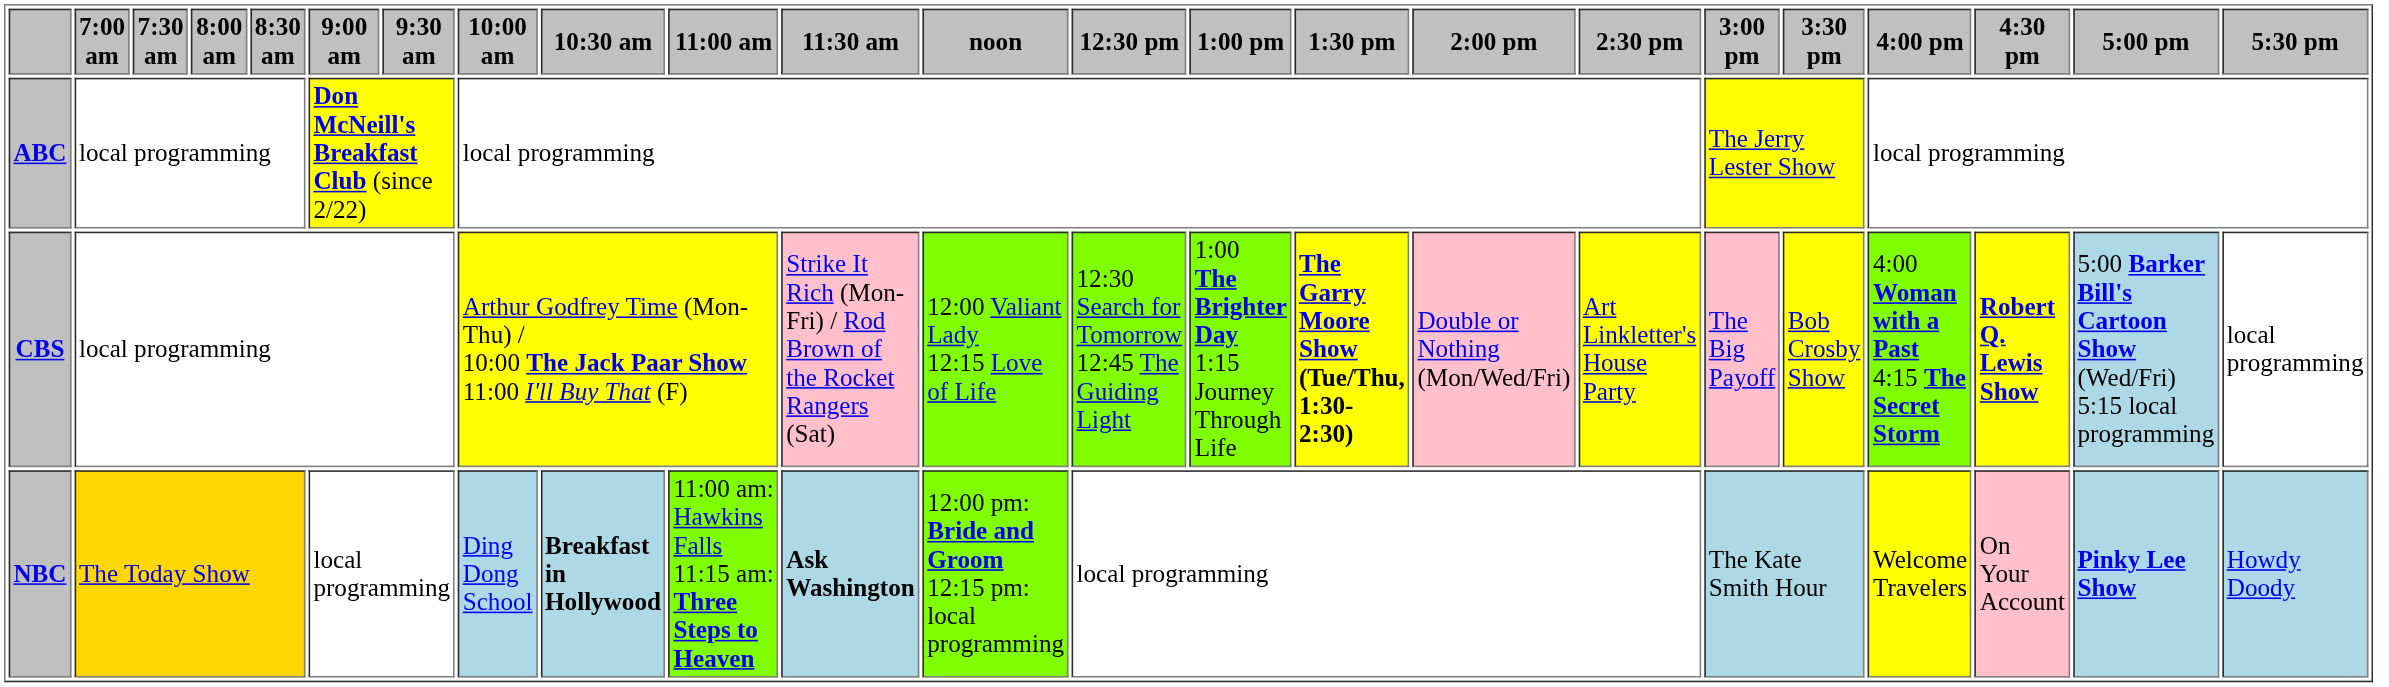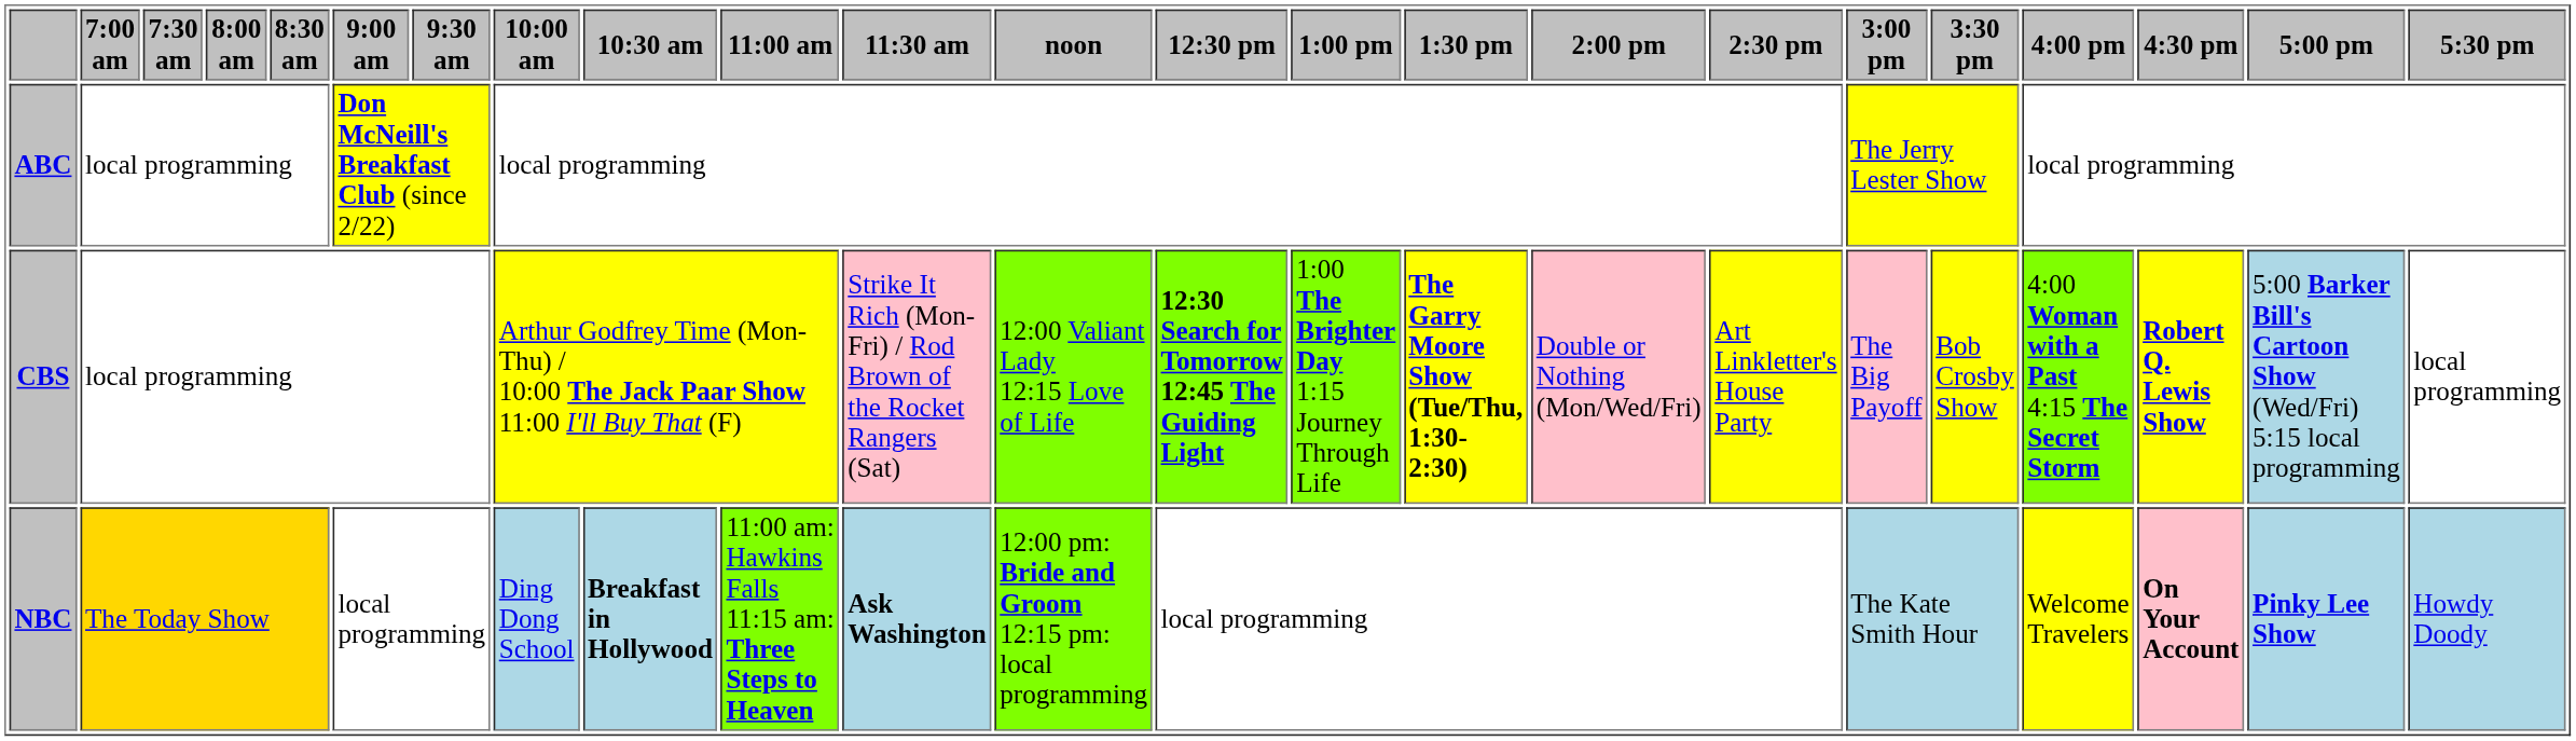CBS | 12:30 pm: normal -> bold
NBC | 4:30 pm: normal -> bold
